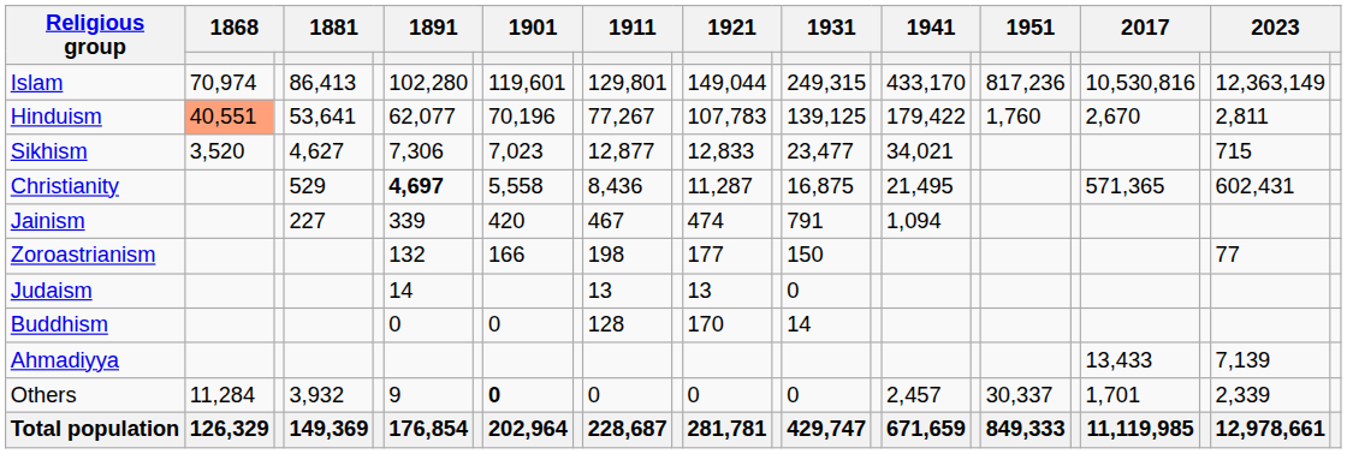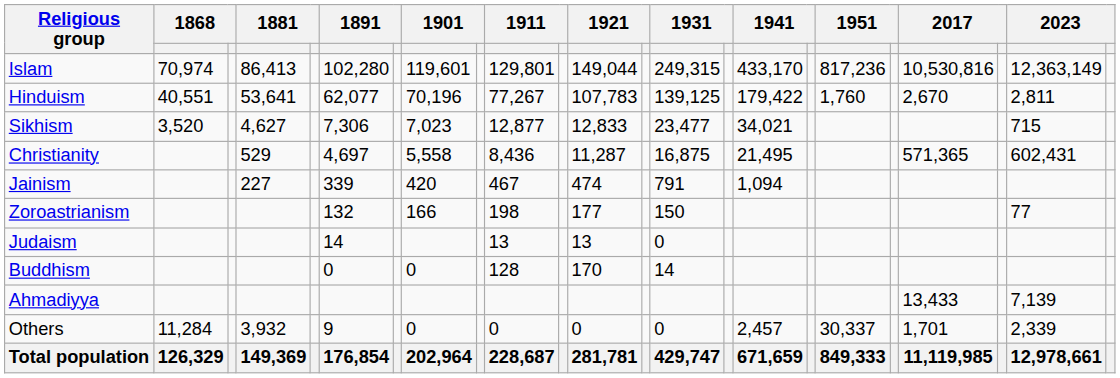Hinduism | column 2: lightsalmon background -> no background
Christianity | column 6: bold -> normal
Others | column 8: bold -> normal
